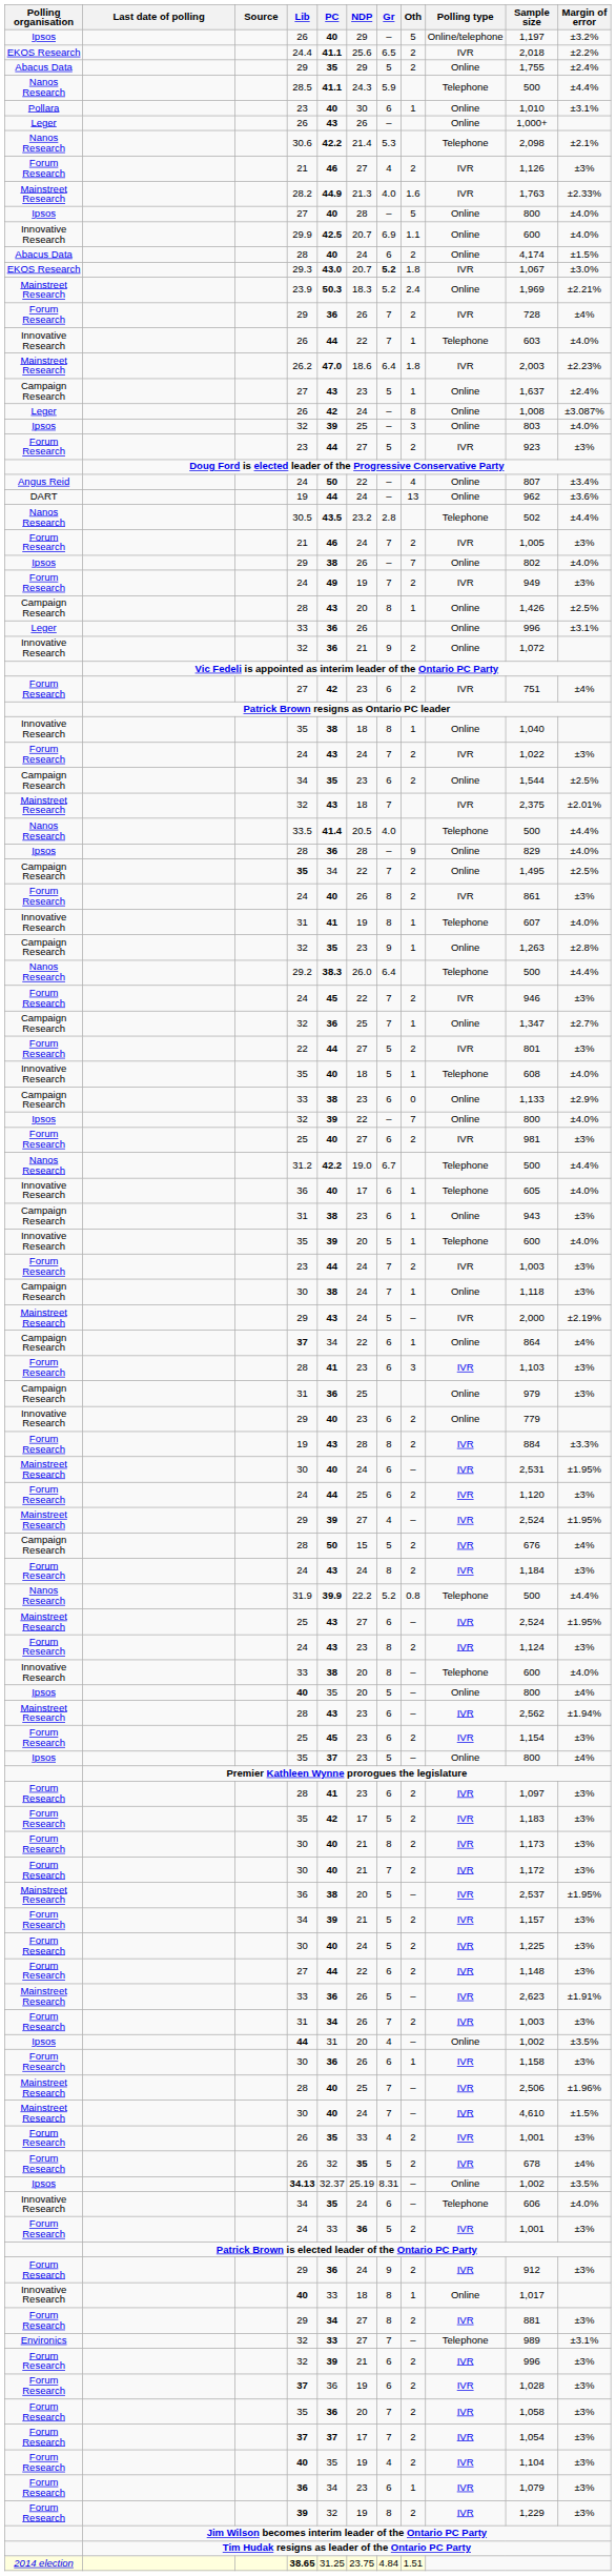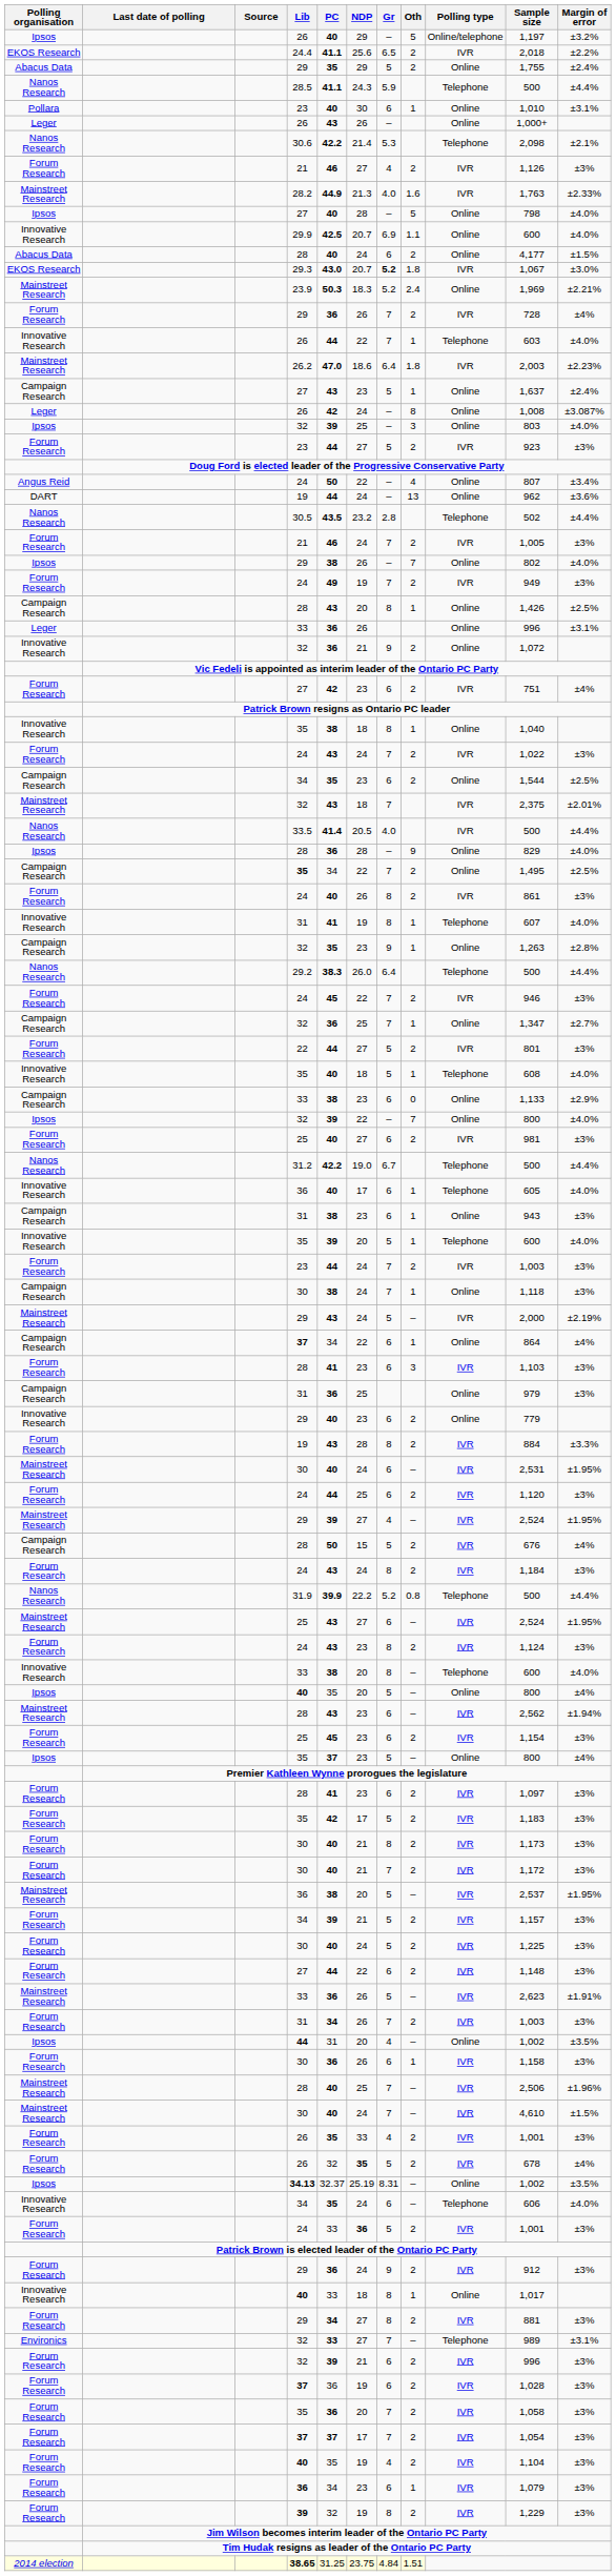Ipsos / 27 | Sample size: 800 -> 798
Abacus Data / 28 | Sample size: 4,174 -> 4,177
33.5 | Polling type: Telephone -> IVR
